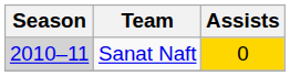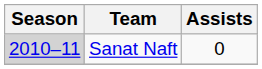Sanat Naft | Assists: gold background -> no background
